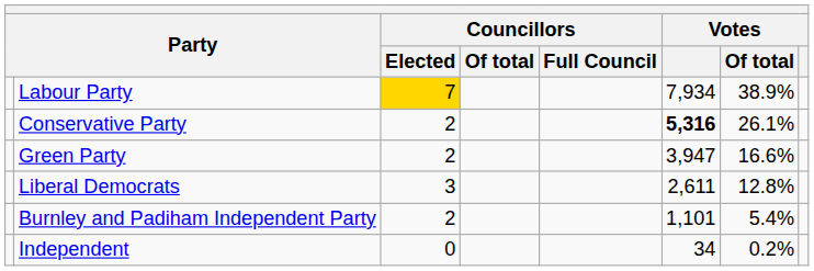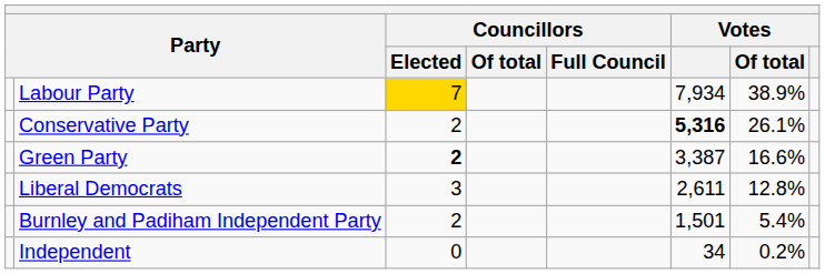Green Party | Councillors / Elected: normal -> bold
Green Party | column 6: 3,947 -> 3,387
Burnley and Padiham Independent Party | column 6: 1,101 -> 1,501
